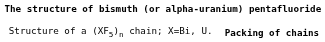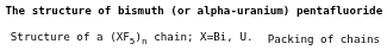Structure of a (XF5)n chain; X=Bi, U. | column 2: bold -> normal
